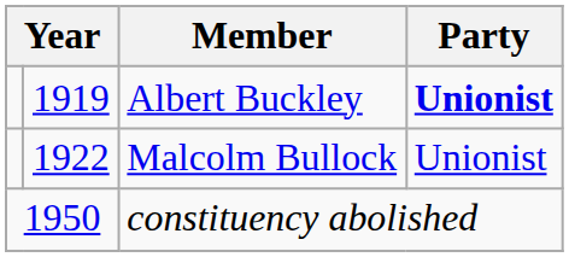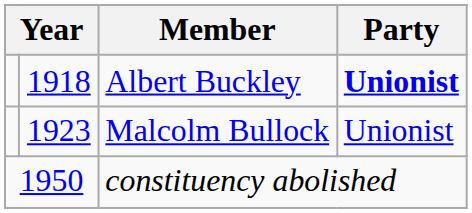Albert Buckley | column 2: 1919 -> 1918
Malcolm Bullock | column 2: 1922 -> 1923
